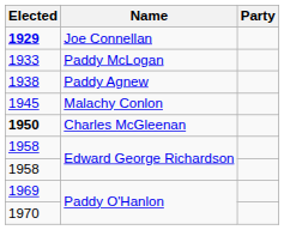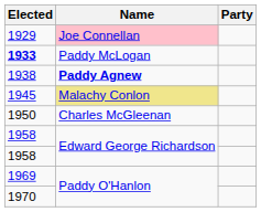1929 | Elected: bold -> normal
1929 | Name: no background -> pink background
1933 | Elected: normal -> bold
1938 | Name: normal -> bold
1945 | Name: no background -> khaki background
1950 | Elected: bold -> normal
